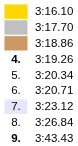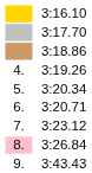3:19.26 | column 1: bold -> normal
3:23.12 | column 1: lavender background -> no background
3:26.84 | column 1: no background -> pink background
3:43.43 | column 1: bold -> normal
